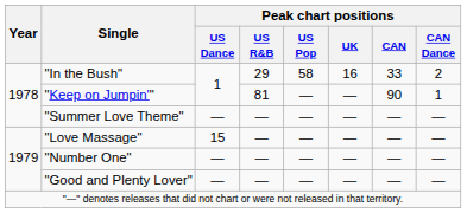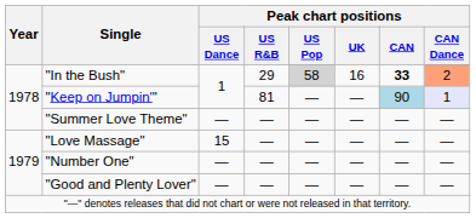"In the Bush" | Peak chart positions / US Pop: no background -> lightgrey background
"In the Bush" | Peak chart positions / CAN: normal -> bold
"In the Bush" | Peak chart positions / CAN Dance: no background -> lightsalmon background
"Keep on Jumpin'" | Peak chart positions / CAN: no background -> lightblue background
"Keep on Jumpin'" | Peak chart positions / CAN Dance: no background -> lavender background
